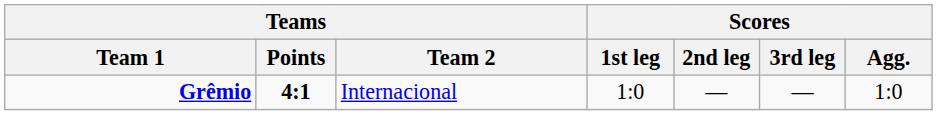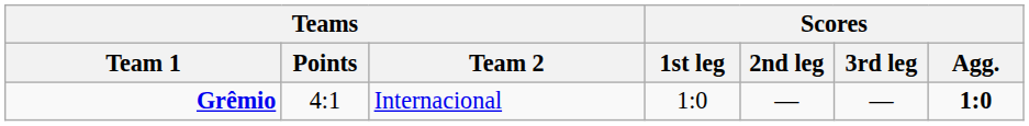Grêmio | Teams / Points: bold -> normal
Grêmio | Scores / Agg.: normal -> bold
